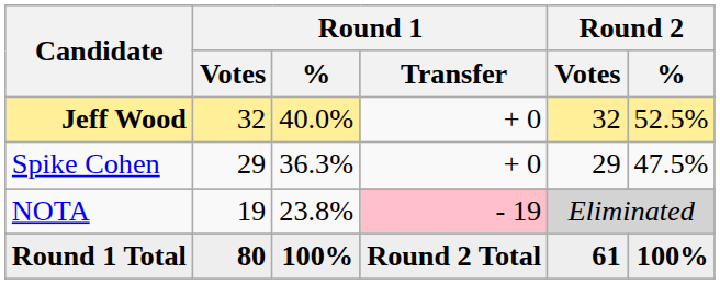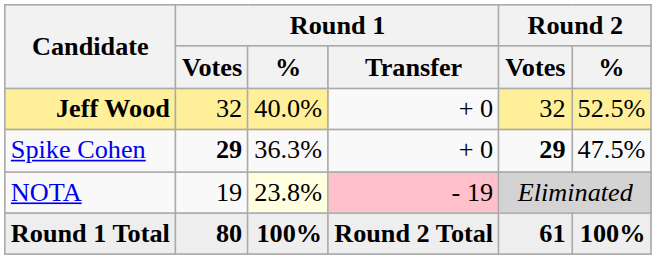Spike Cohen | Round 1 / Votes: normal -> bold
Spike Cohen | Round 2 / Votes: normal -> bold
NOTA | Round 1 / %: no background -> lightyellow background
